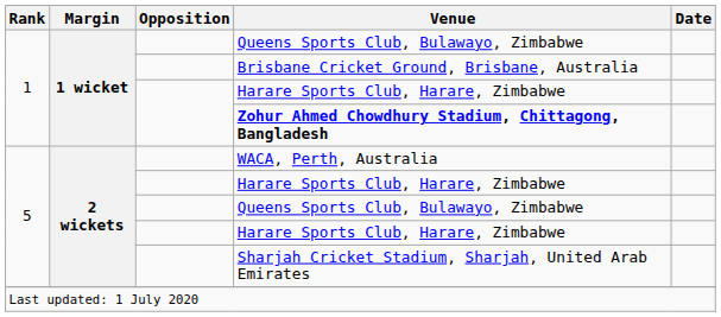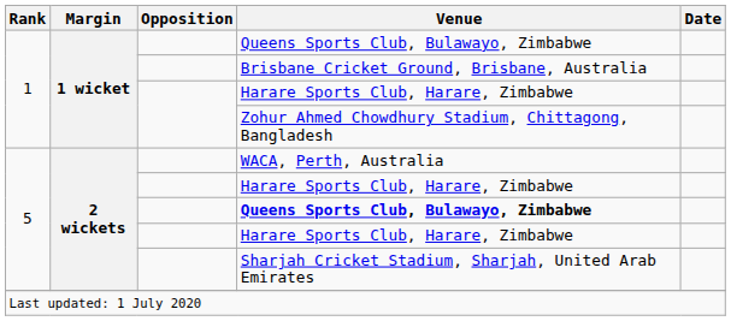Zohur Ahmed Chowdhury Stadium, Chittagong, Bangladesh | Venue: bold -> normal
5 / Queens Sports Club, Bulawayo, Zimbabwe | Venue: normal -> bold
